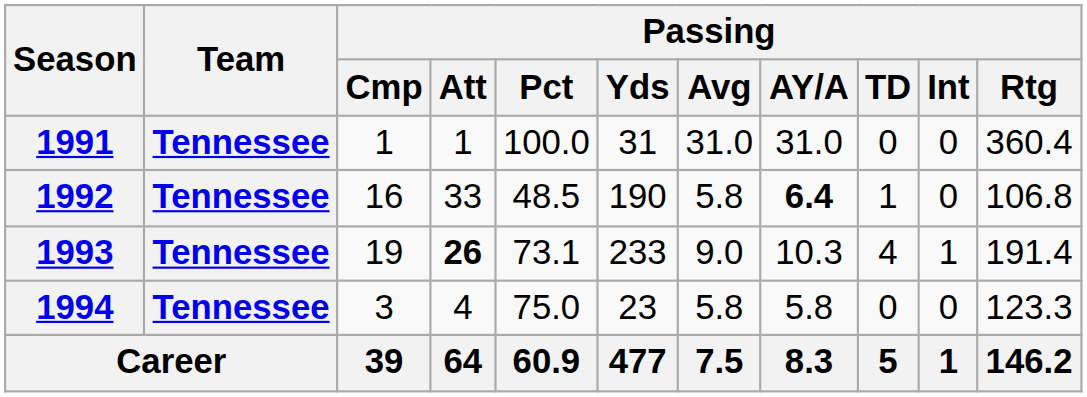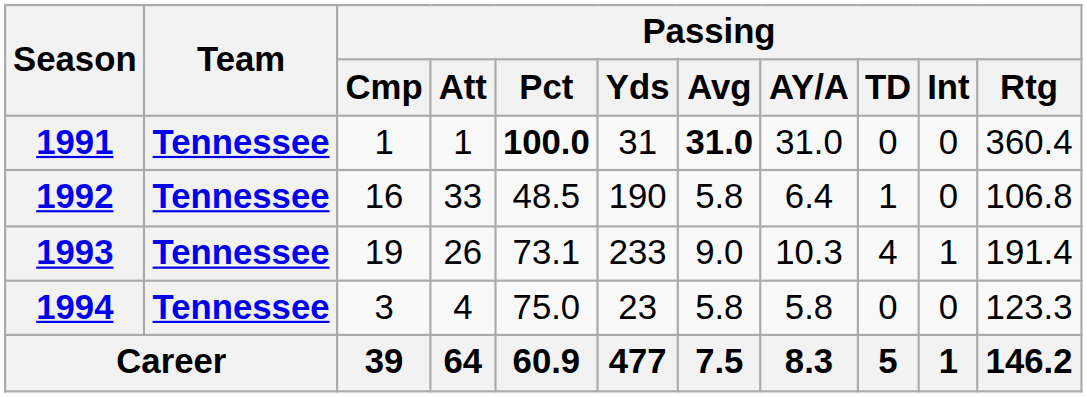1991 | Passing / Pct: normal -> bold
1991 | Passing / Avg: normal -> bold
1992 | Passing / AY/A: bold -> normal
1993 | Passing / Att: bold -> normal
